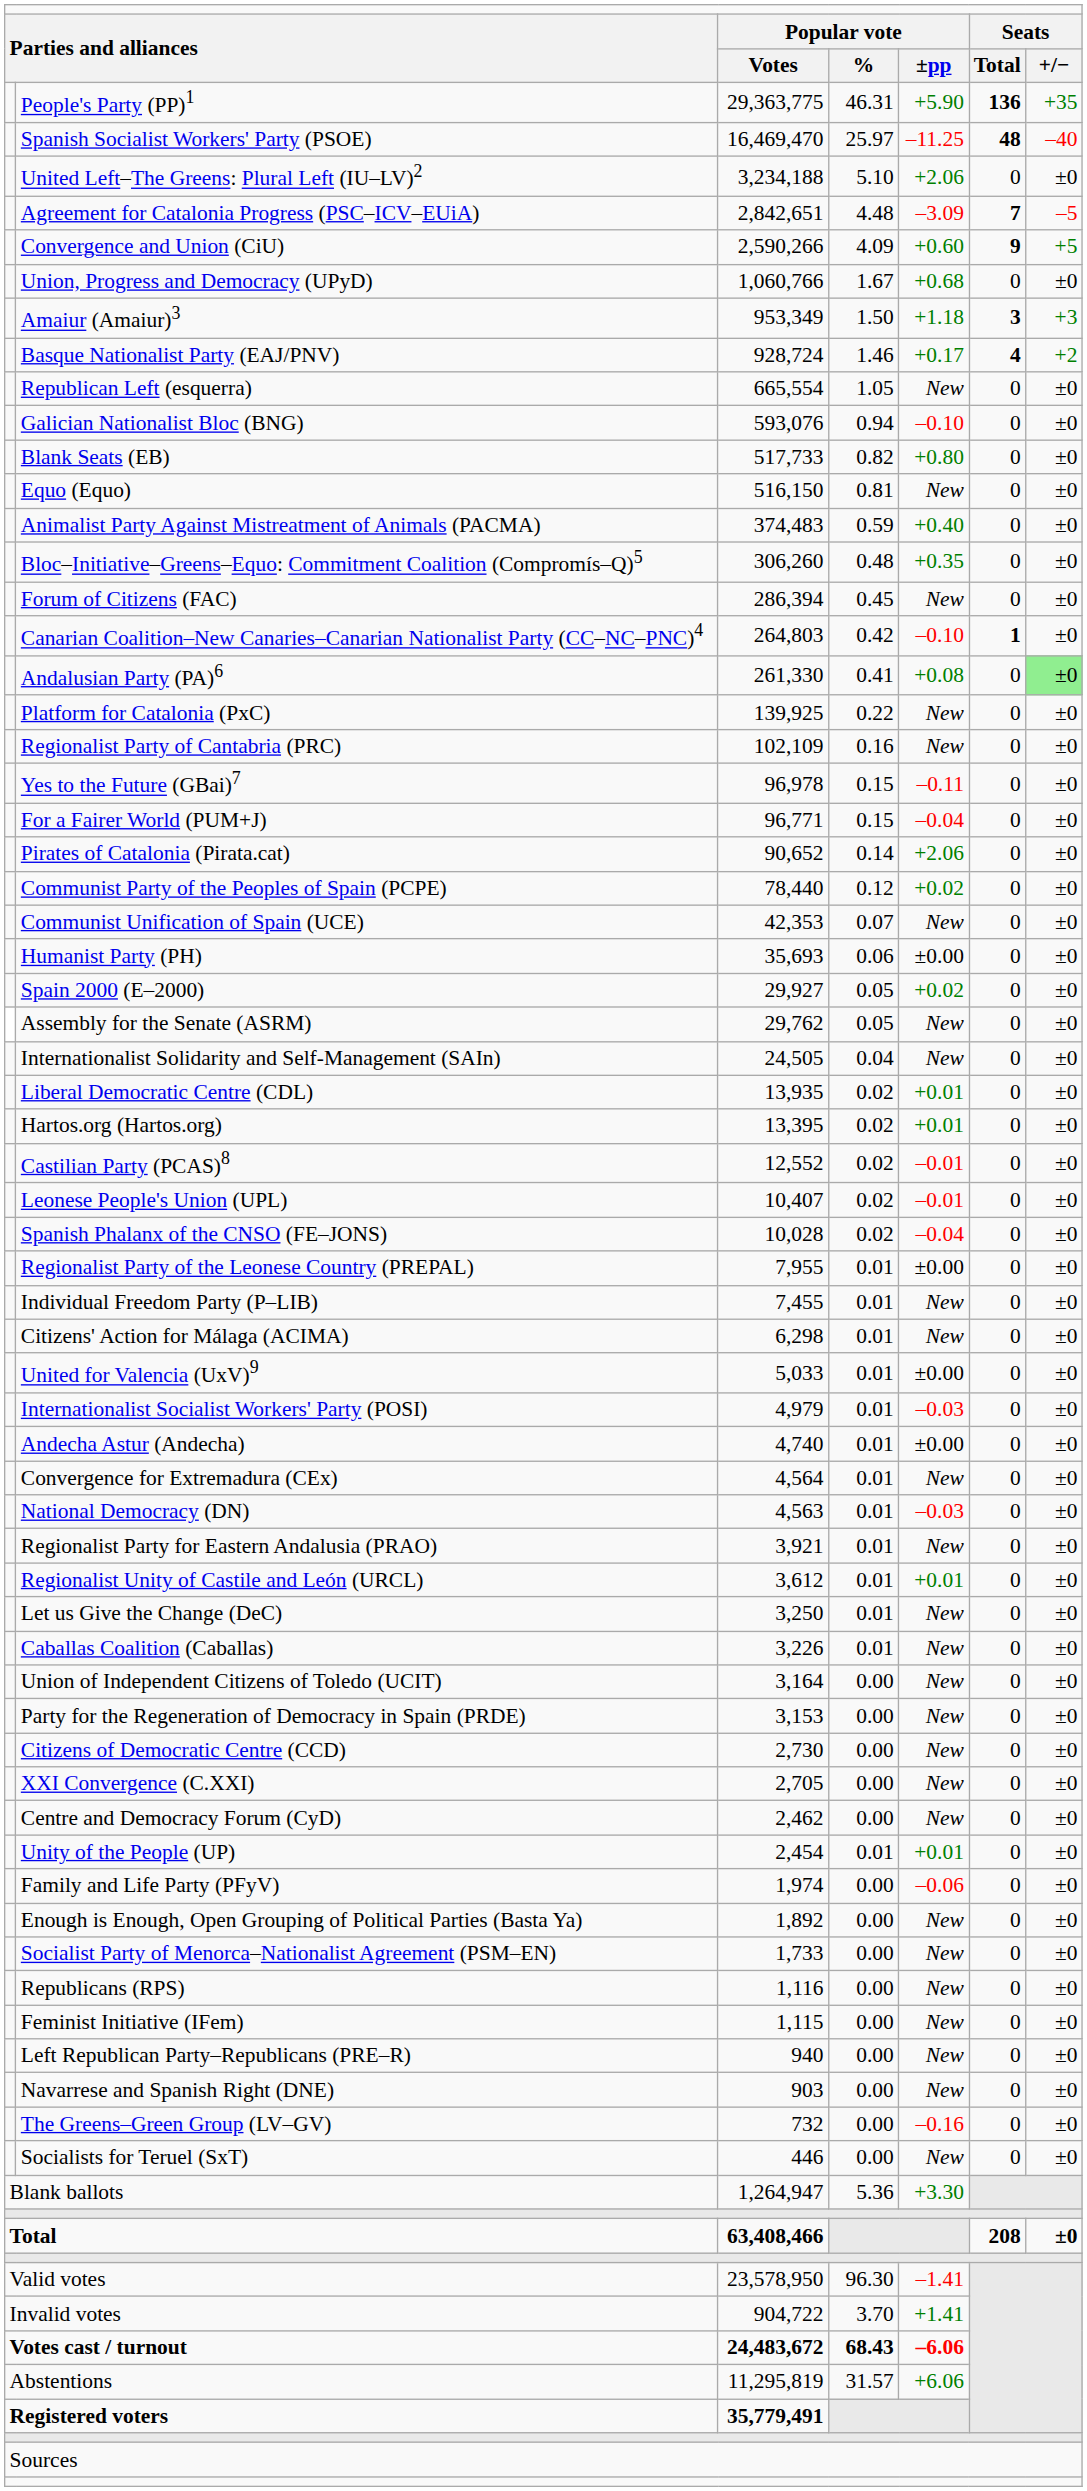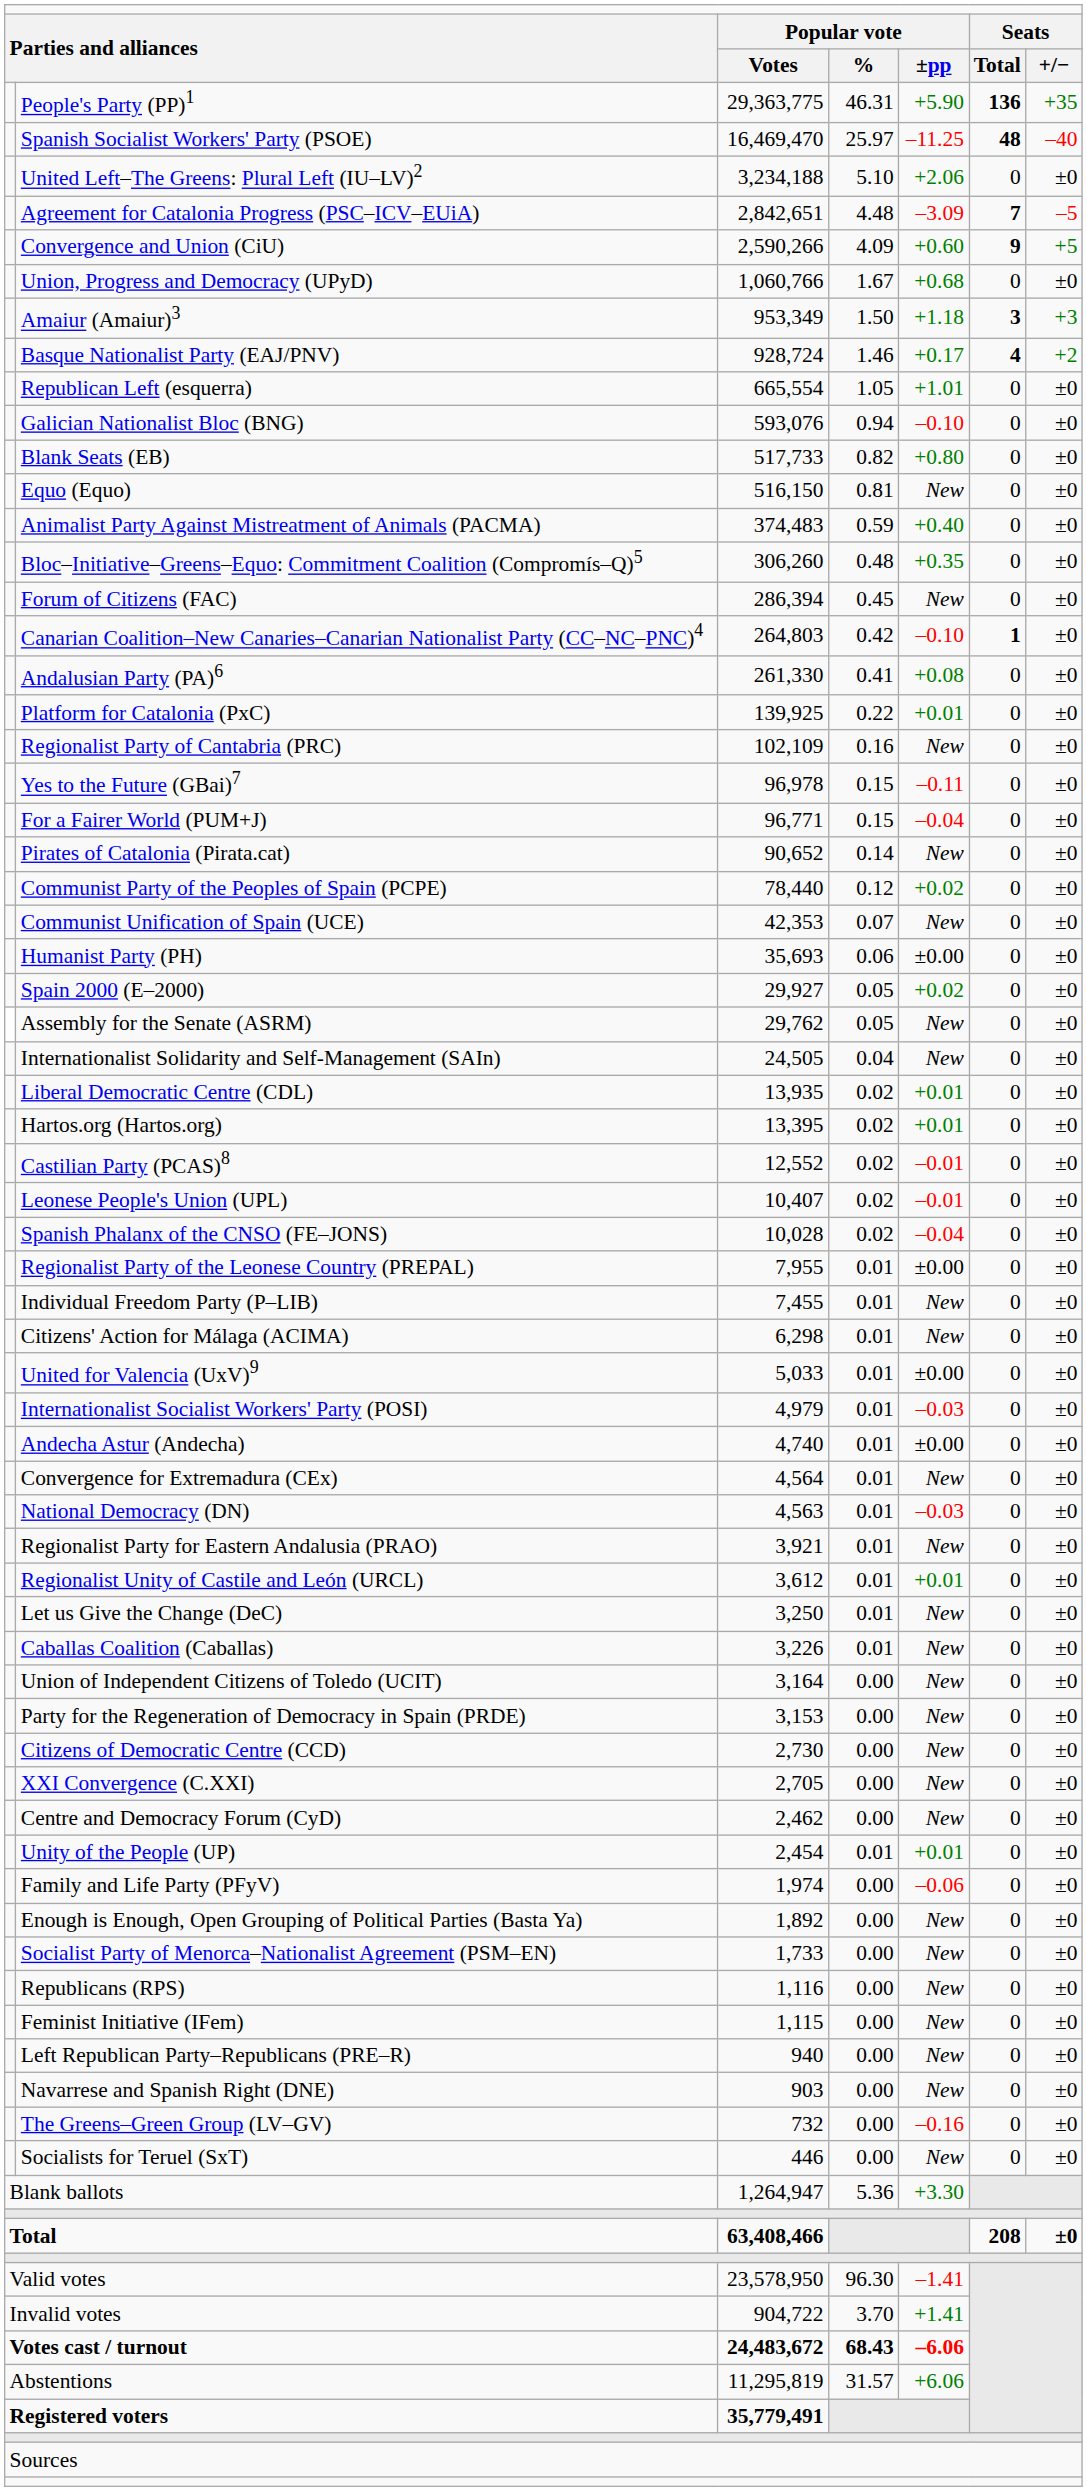Republican Left (esquerra) | column 5: New -> +1.01
Andalusian Party (PA)6 | column 7: lightgreen background -> no background
Platform for Catalonia (PxC) | column 5: New -> +0.01
Pirates of Catalonia (Pirata.cat) | column 5: +2.06 -> New
